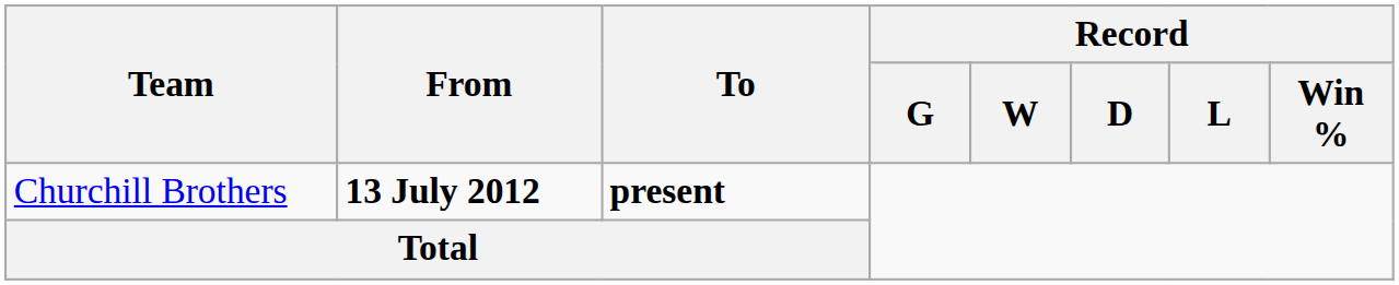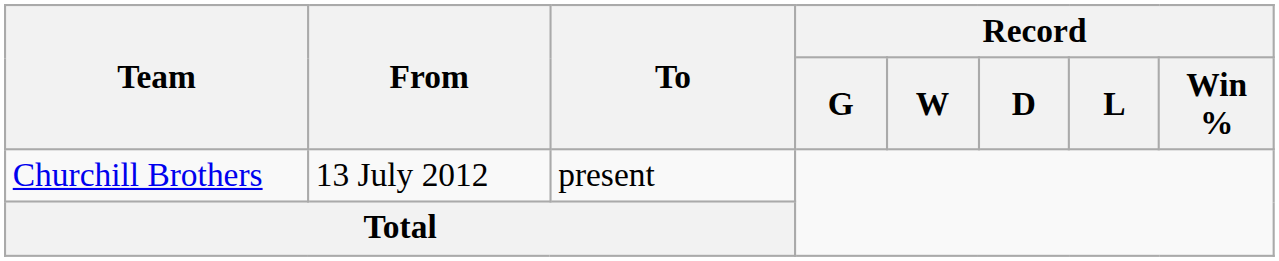Churchill Brothers | From: bold -> normal
Churchill Brothers | To: bold -> normal
